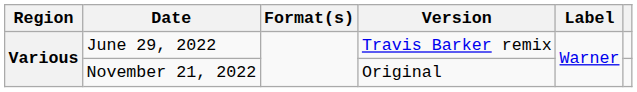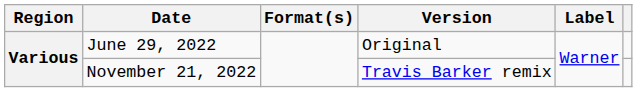June 29, 2022 | Version: Travis Barker remix -> Original
November 21, 2022 | Version: Original -> Travis Barker remix
